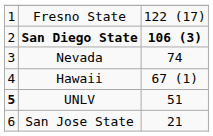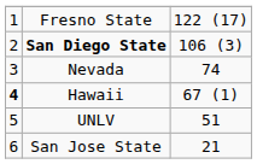San Diego State | column 3: bold -> normal
Hawaii | column 1: normal -> bold
UNLV | column 1: bold -> normal
